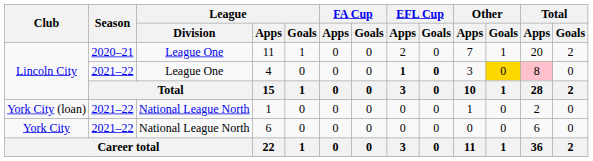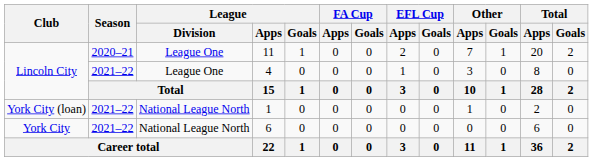4 | EFL Cup / Apps: bold -> normal
4 | EFL Cup / Goals: bold -> normal
4 | Other / Goals: gold background -> no background
4 | Total / Apps: pink background -> no background
